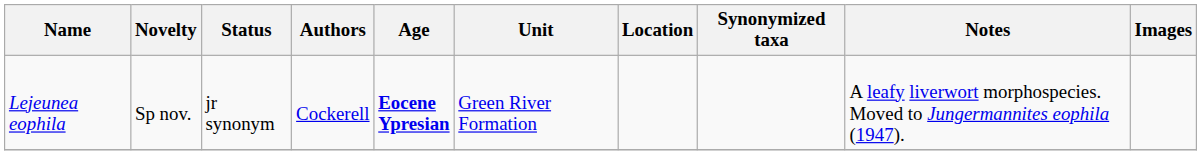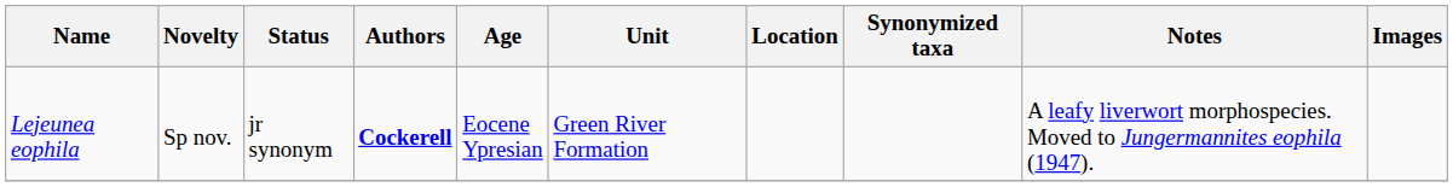Lejeunea eophila | Authors: normal -> bold
Lejeunea eophila | Age: bold -> normal
